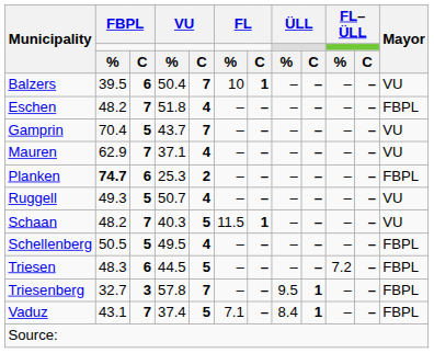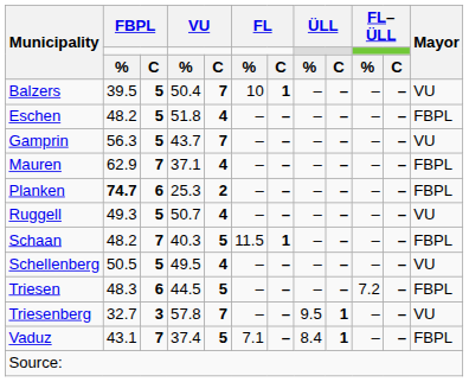Balzers | column 3: 6 -> 5
Eschen | column 3: 7 -> 5
Gamprin | column 2: 70.4 -> 56.3
Mauren | column 12: VU -> FBPL
Schaan | column 12: VU -> FBPL
Schellenberg | column 12: FBPL -> VU
Triesenberg | column 12: FBPL -> VU
